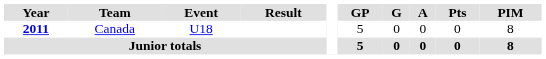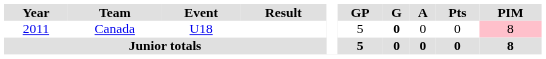Canada | Year: bold -> normal
Canada | G: normal -> bold
Canada | PIM: no background -> pink background
